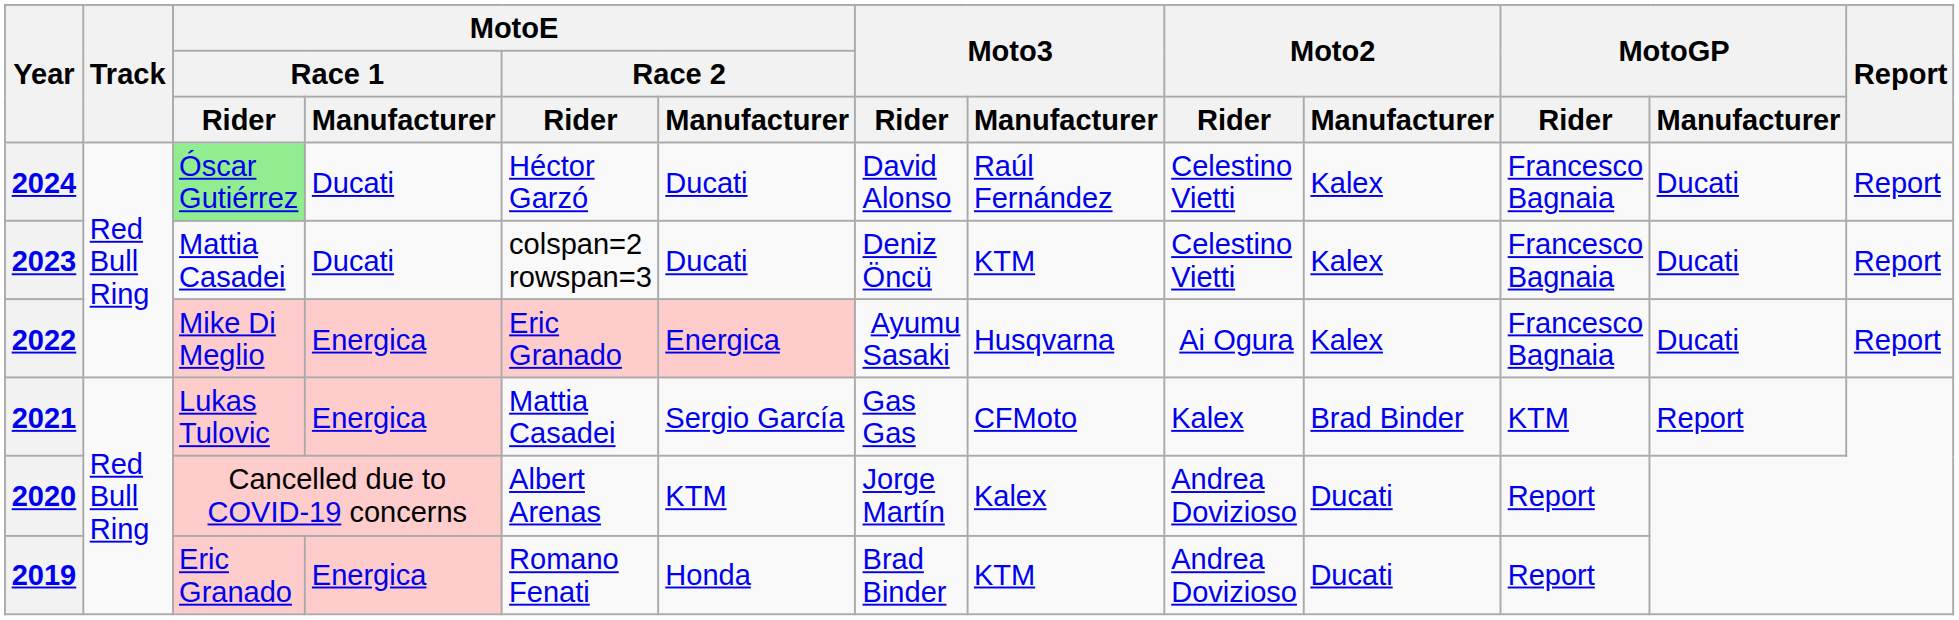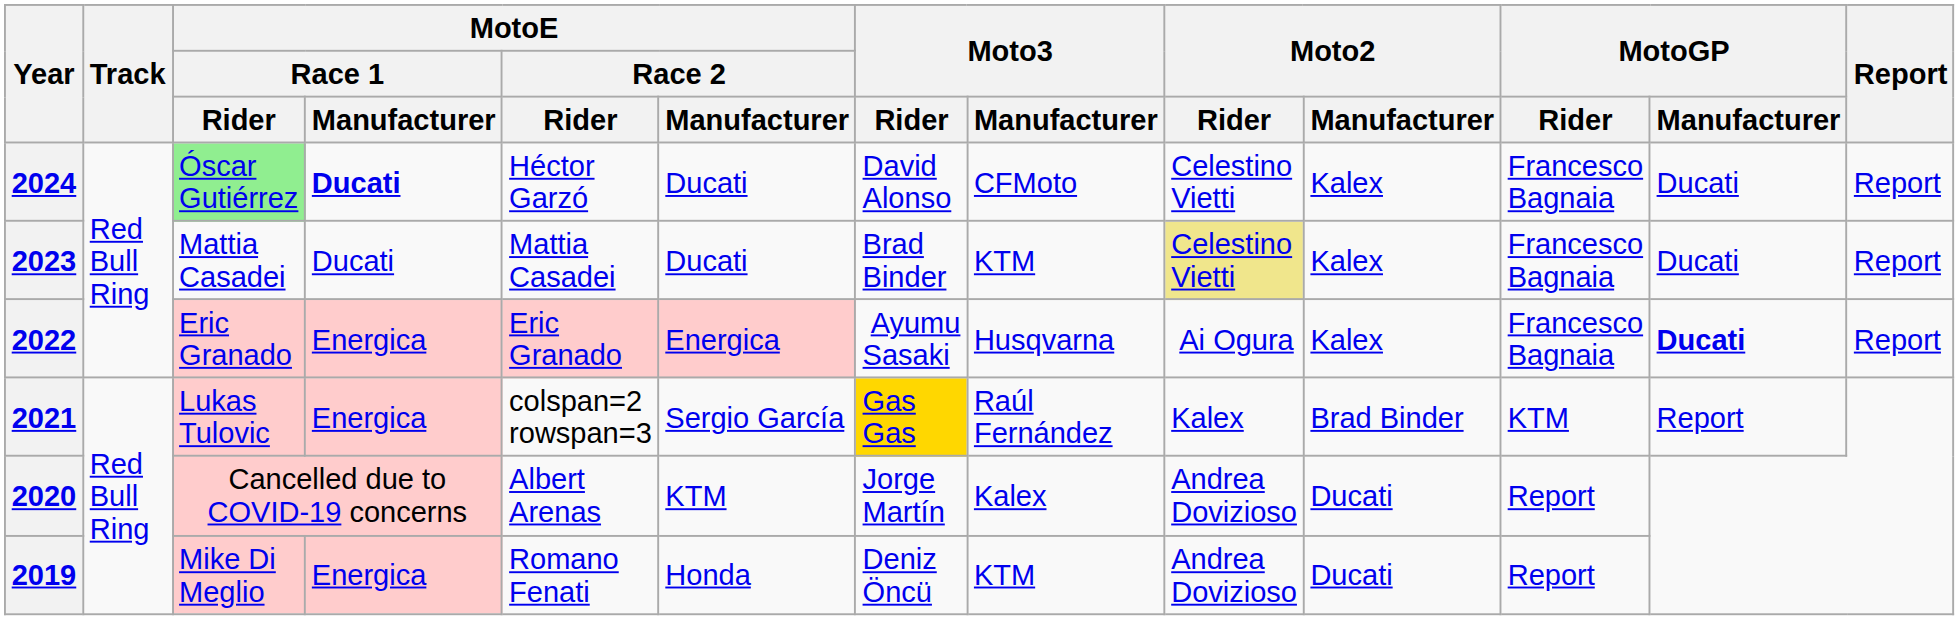2024 | MotoE / Race 1 / Manufacturer: normal -> bold
2024 | Moto3 / Manufacturer: Raúl Fernández -> CFMoto
2023 | MotoE / Race 2 / Rider: colspan=2 rowspan=3 -> Mattia Casadei
2023 | Moto3 / Rider: Deniz Öncü -> Brad Binder
2023 | Moto2 / Rider: no background -> khaki background
2022 | MotoE / Race 1 / Rider: Mike Di Meglio -> Eric Granado
2022 | MotoGP / Manufacturer: normal -> bold
2021 | MotoE / Race 2 / Rider: Mattia Casadei -> colspan=2 rowspan=3
2021 | Moto3 / Rider: no background -> gold background
2021 | Moto3 / Manufacturer: CFMoto -> Raúl Fernández
2019 | MotoE / Race 1 / Rider: Eric Granado -> Mike Di Meglio
2019 | Moto3 / Rider: Brad Binder -> Deniz Öncü
